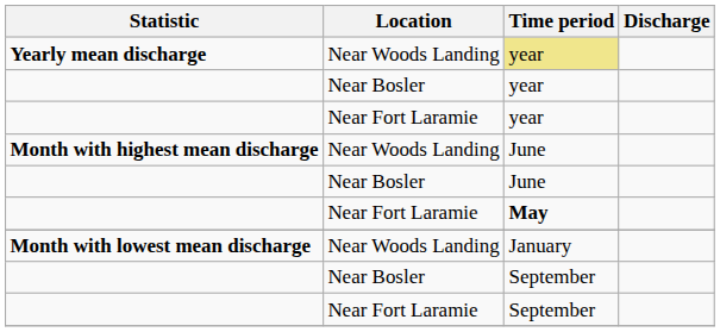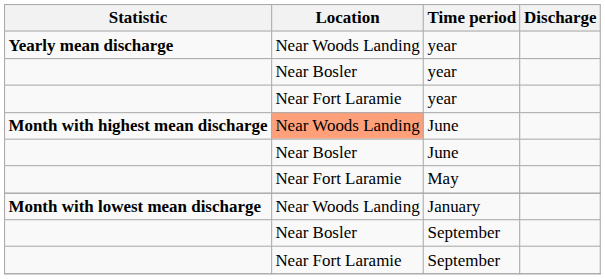Near Woods Landing / year | Time period: khaki background -> no background
Near Woods Landing / June | Location: no background -> lightsalmon background
May | Time period: bold -> normal
